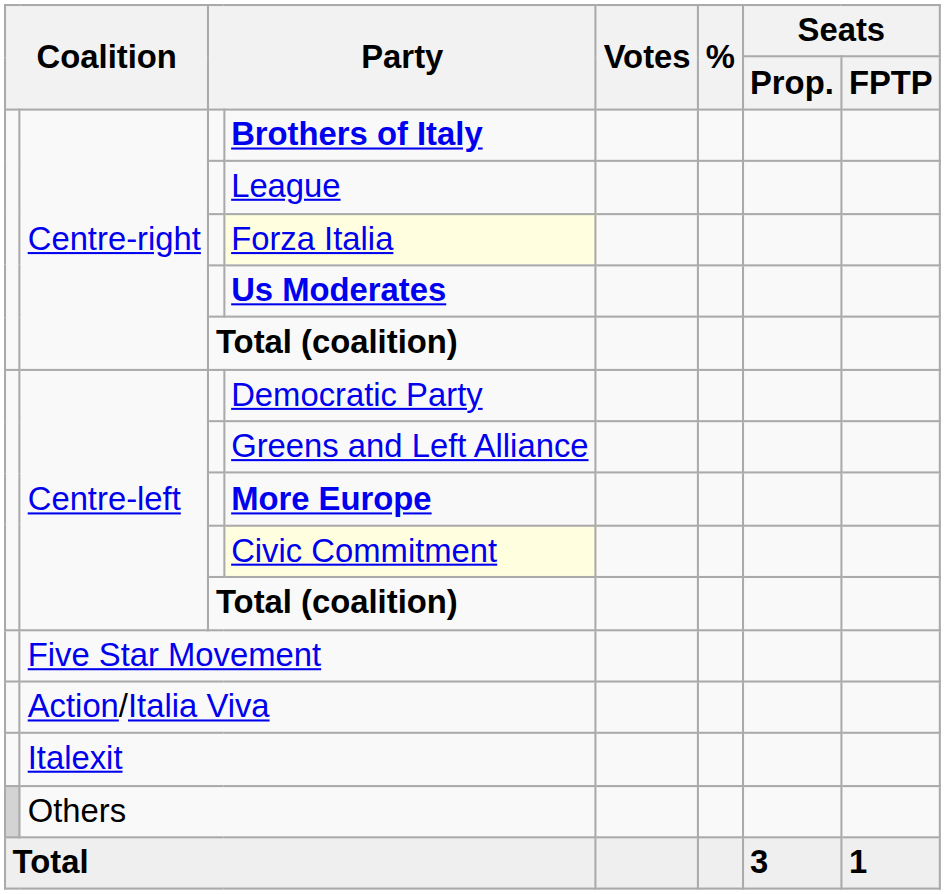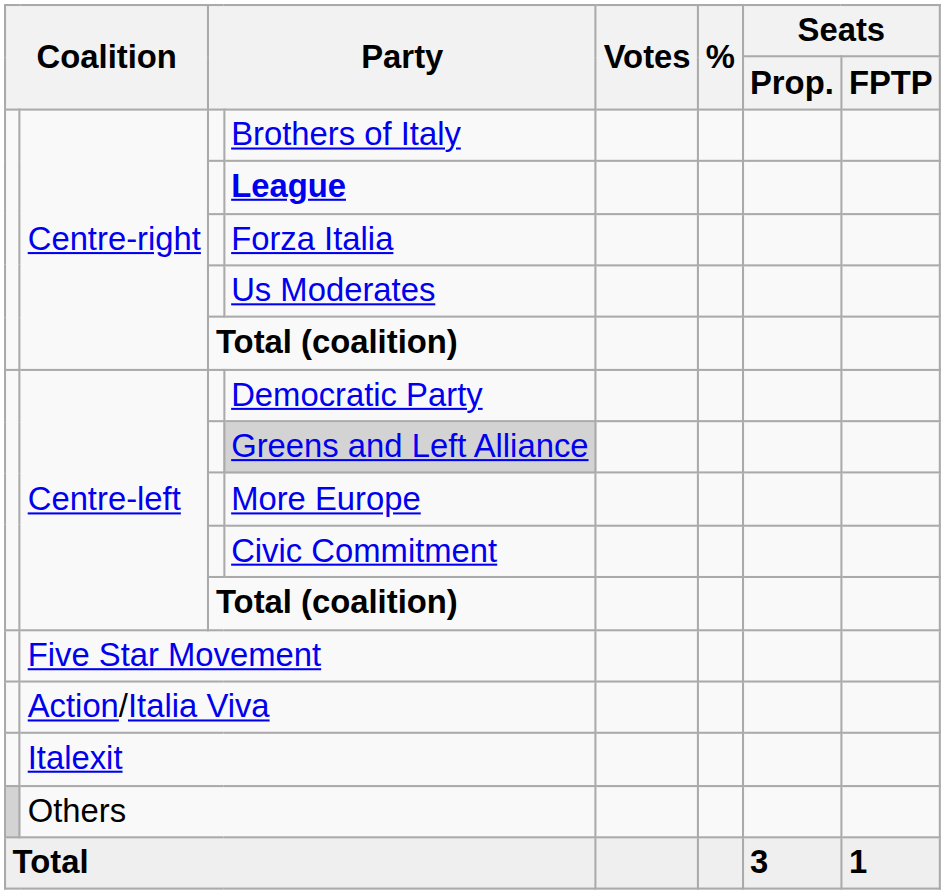Brothers of Italy | column 4: bold -> normal
League | column 4: normal -> bold
Forza Italia | column 4: lightyellow background -> no background
Us Moderates | column 4: bold -> normal
Greens and Left Alliance | column 4: no background -> lightgrey background
More Europe | column 4: bold -> normal
Civic Commitment | column 4: lightyellow background -> no background
